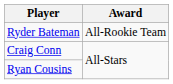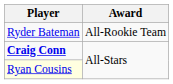row 3 | Player: normal -> bold
row 4 | Player: no background -> lightyellow background
